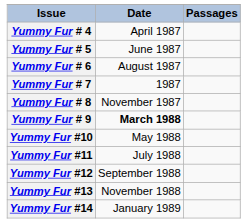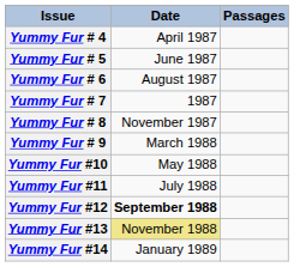Yummy Fur # 9 | Date: bold -> normal
Yummy Fur #12 | Date: normal -> bold
Yummy Fur #13 | Date: no background -> khaki background
